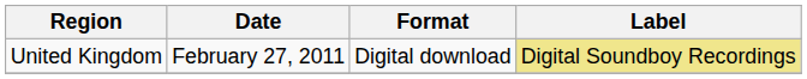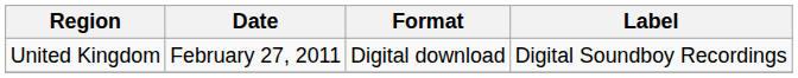United Kingdom | Label: khaki background -> no background
